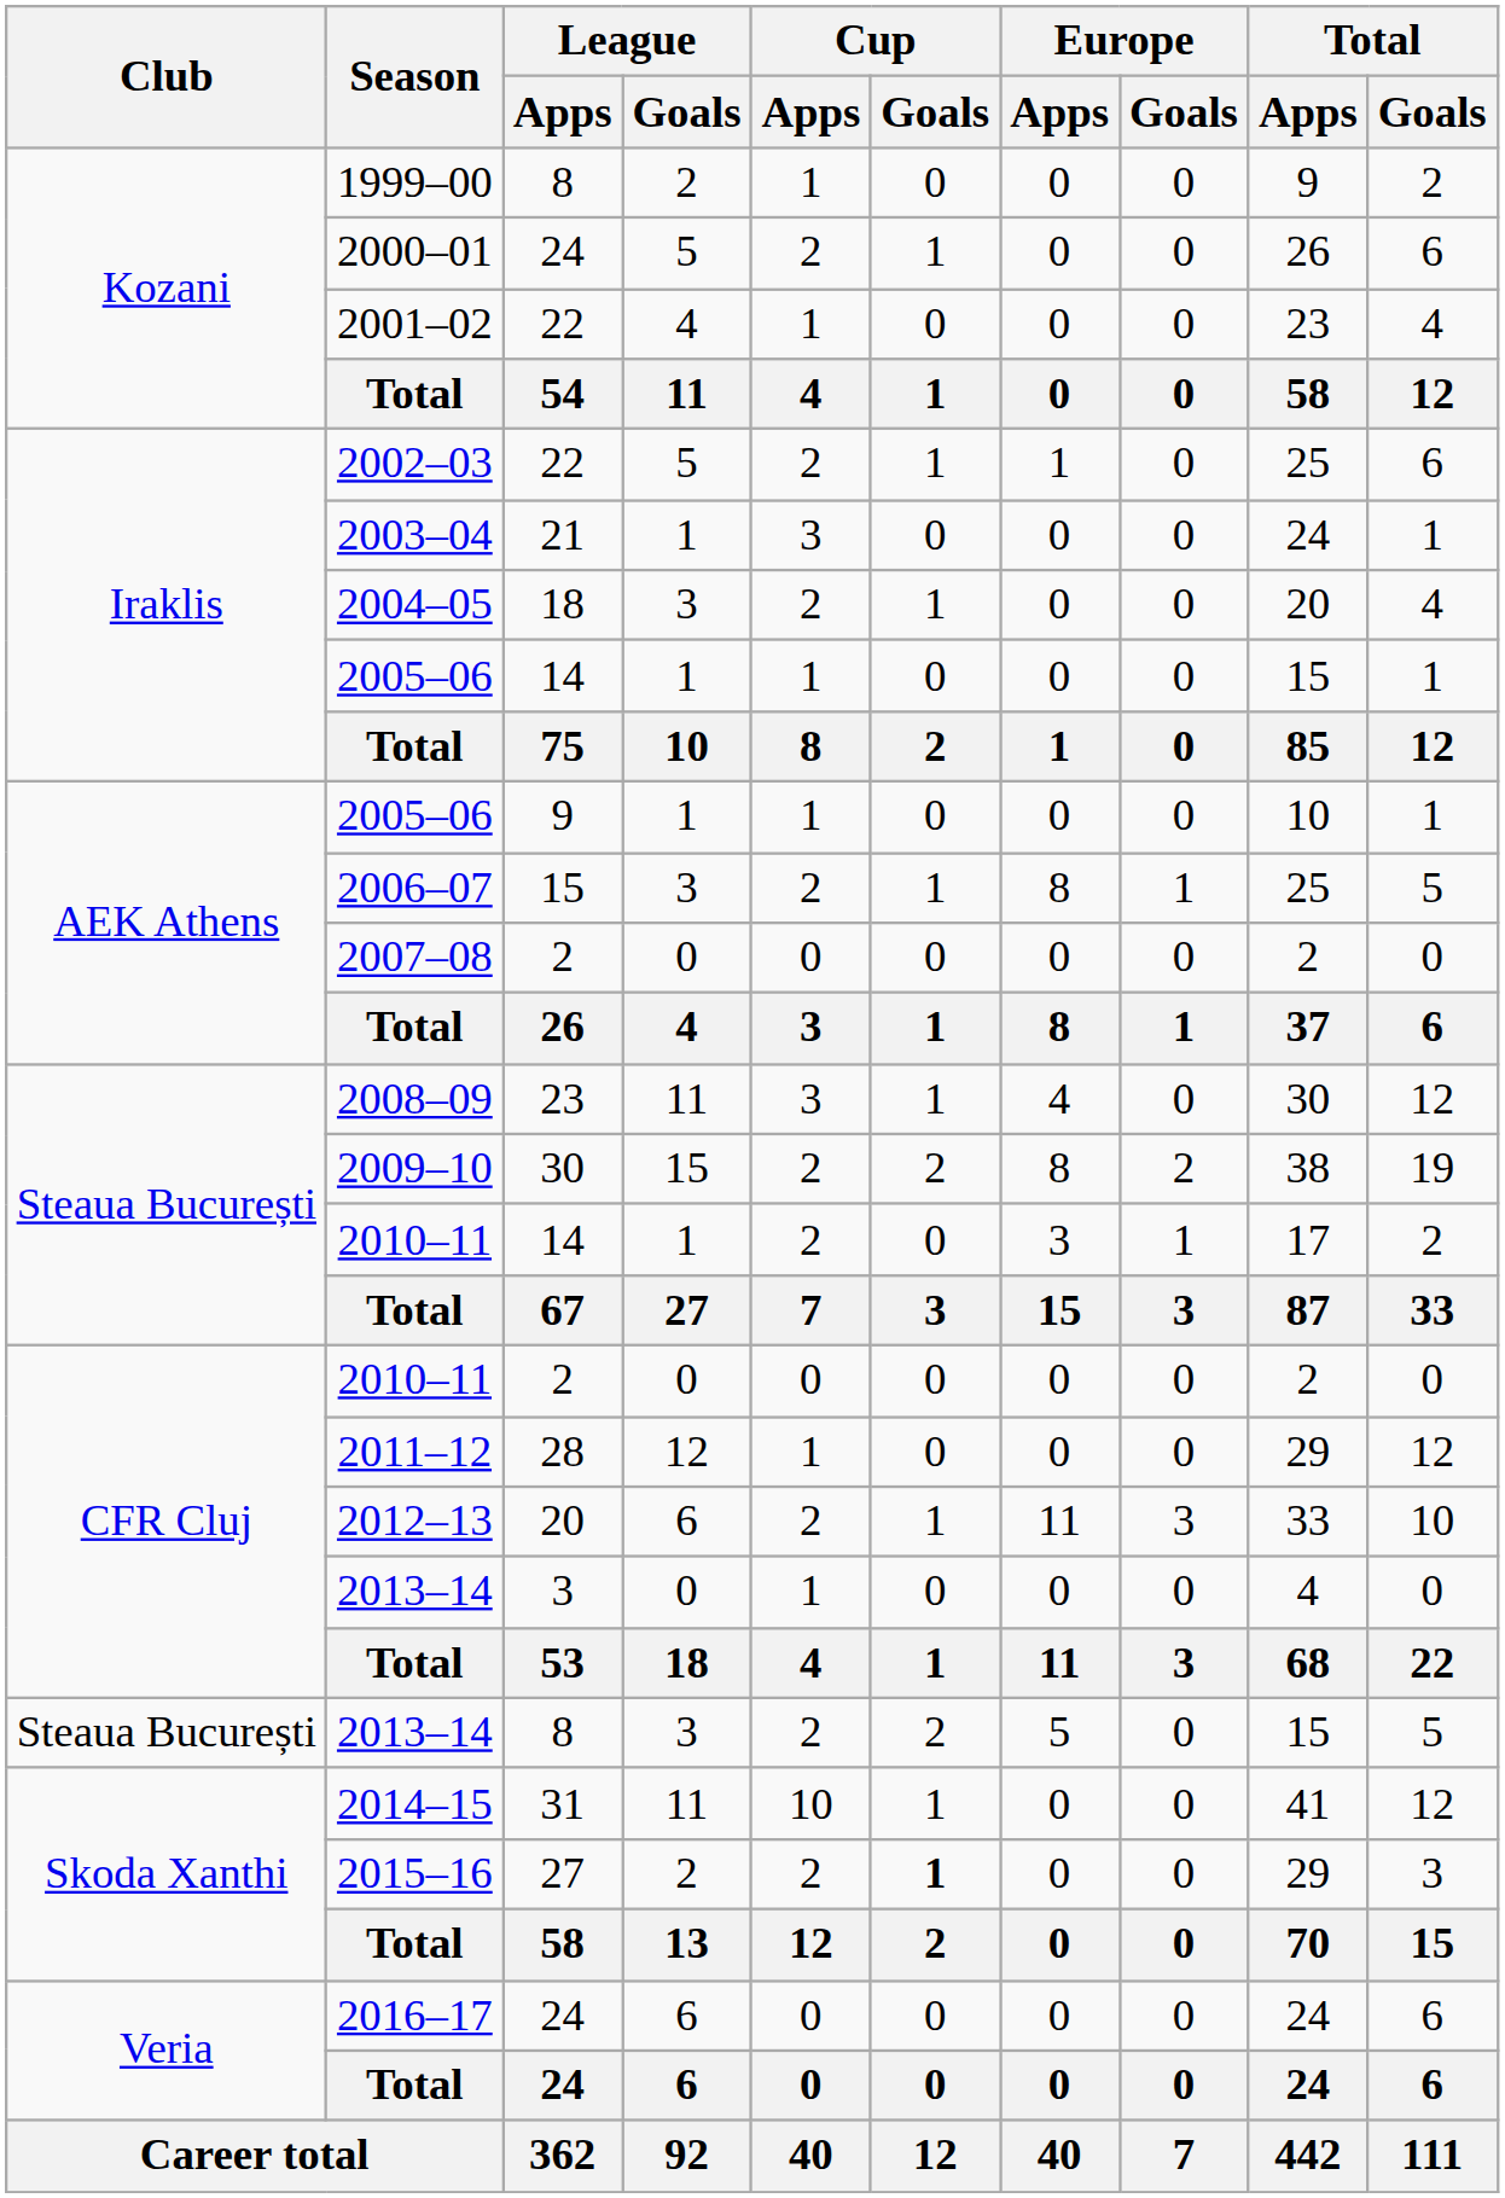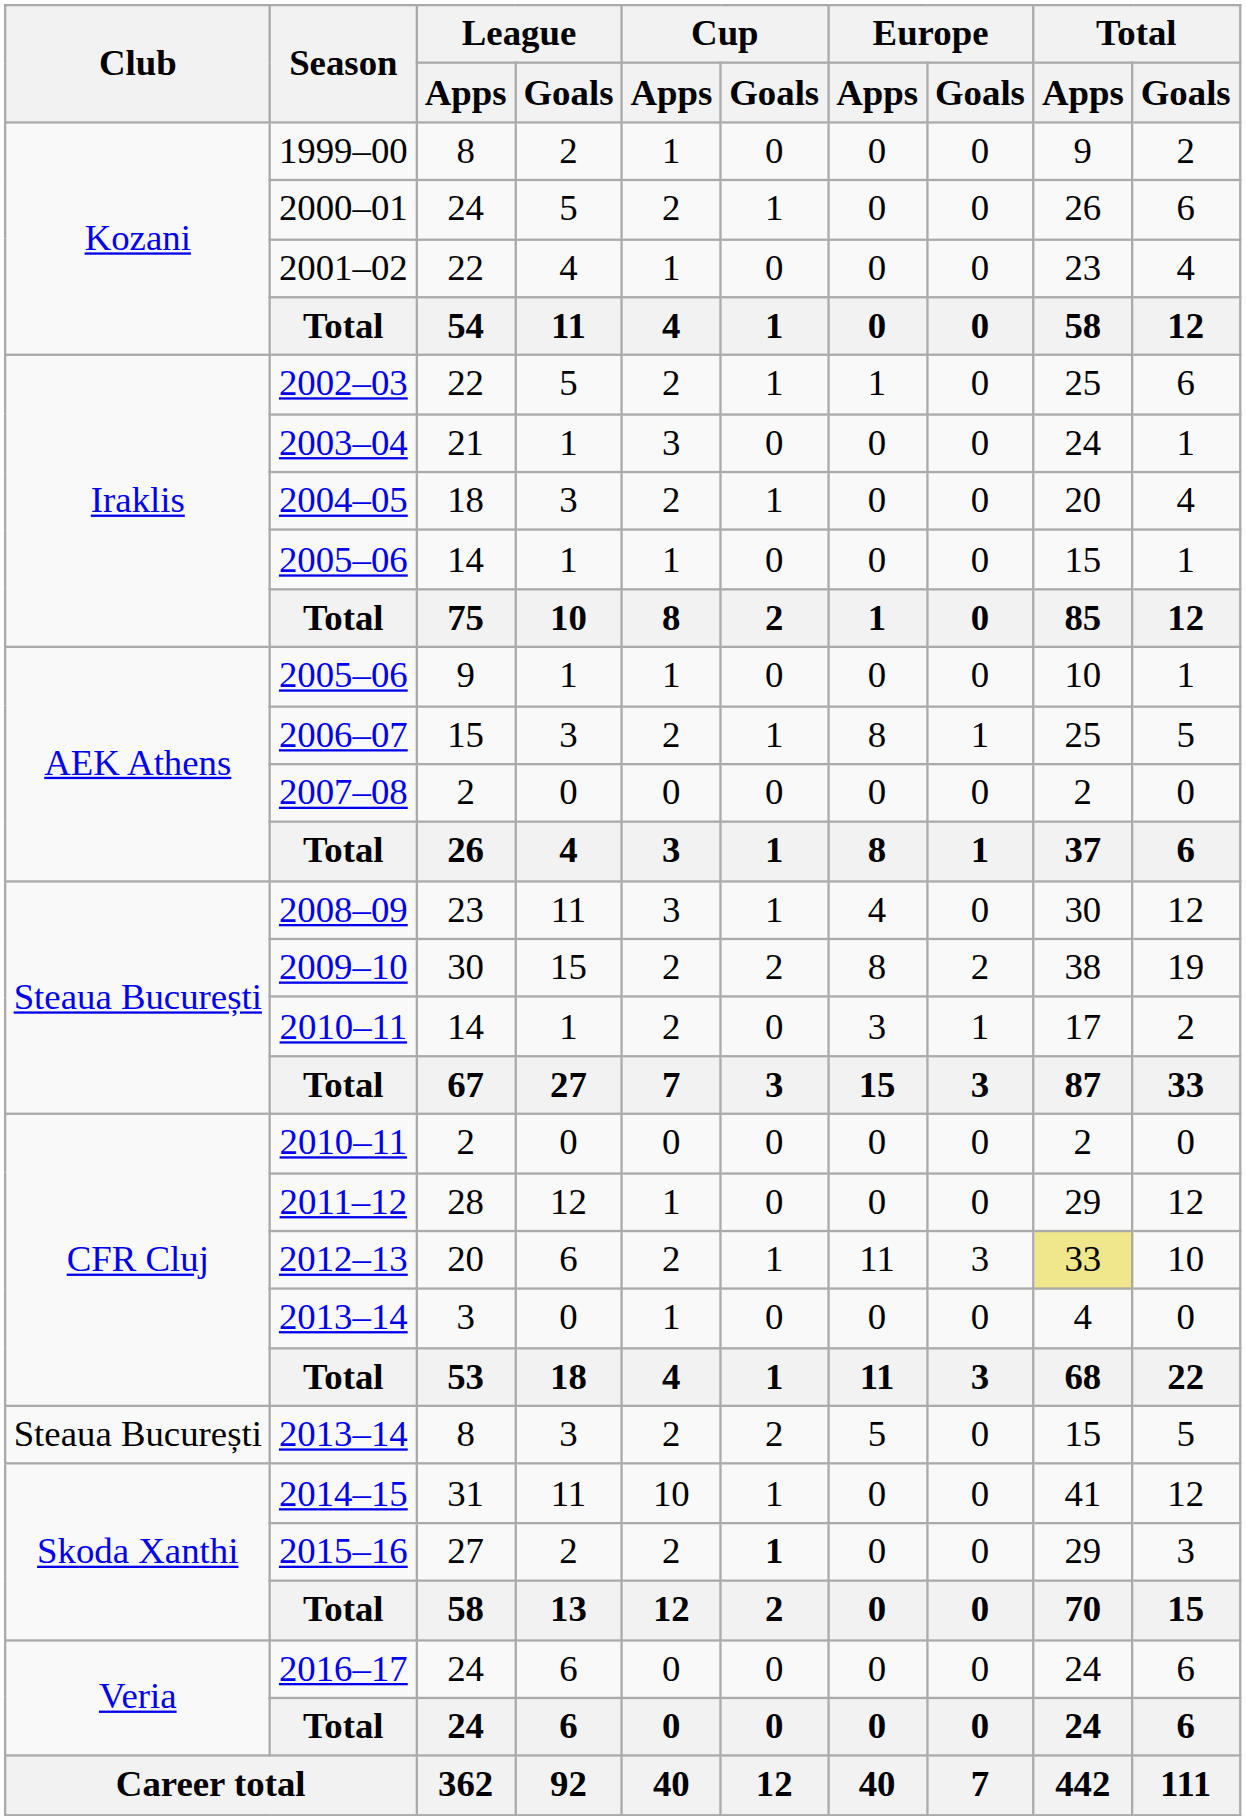2012–13 | Total / Apps: no background -> khaki background
